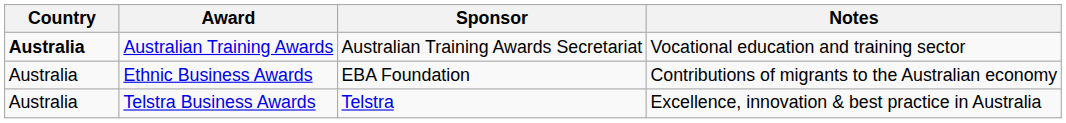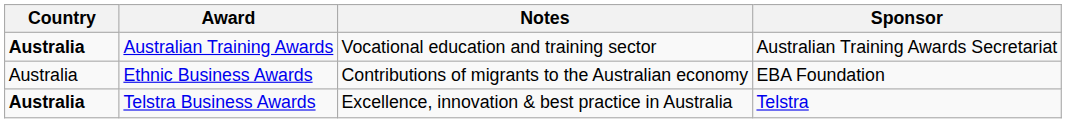columns swapped: Sponsor <-> Notes
Telstra Business Awards | Country: normal -> bold
